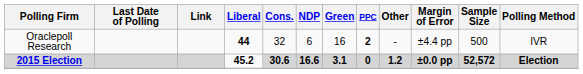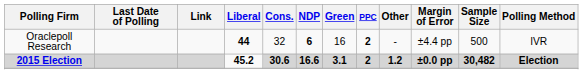Oraclepoll Research | NDP: normal -> bold
2015 Election | PPC: 0 -> 2
2015 Election | Sample Size: 52,572 -> 30,482
